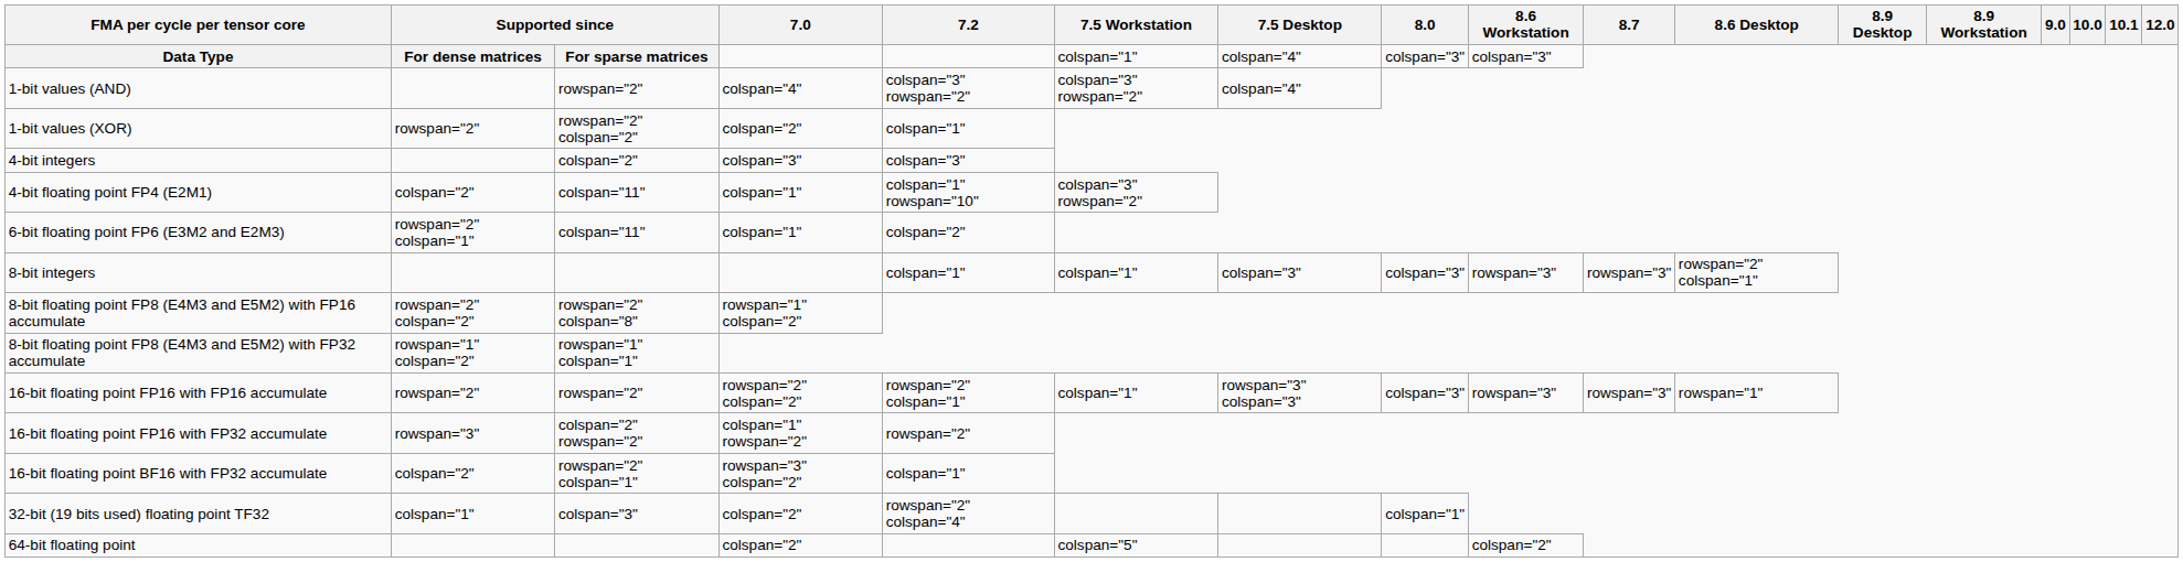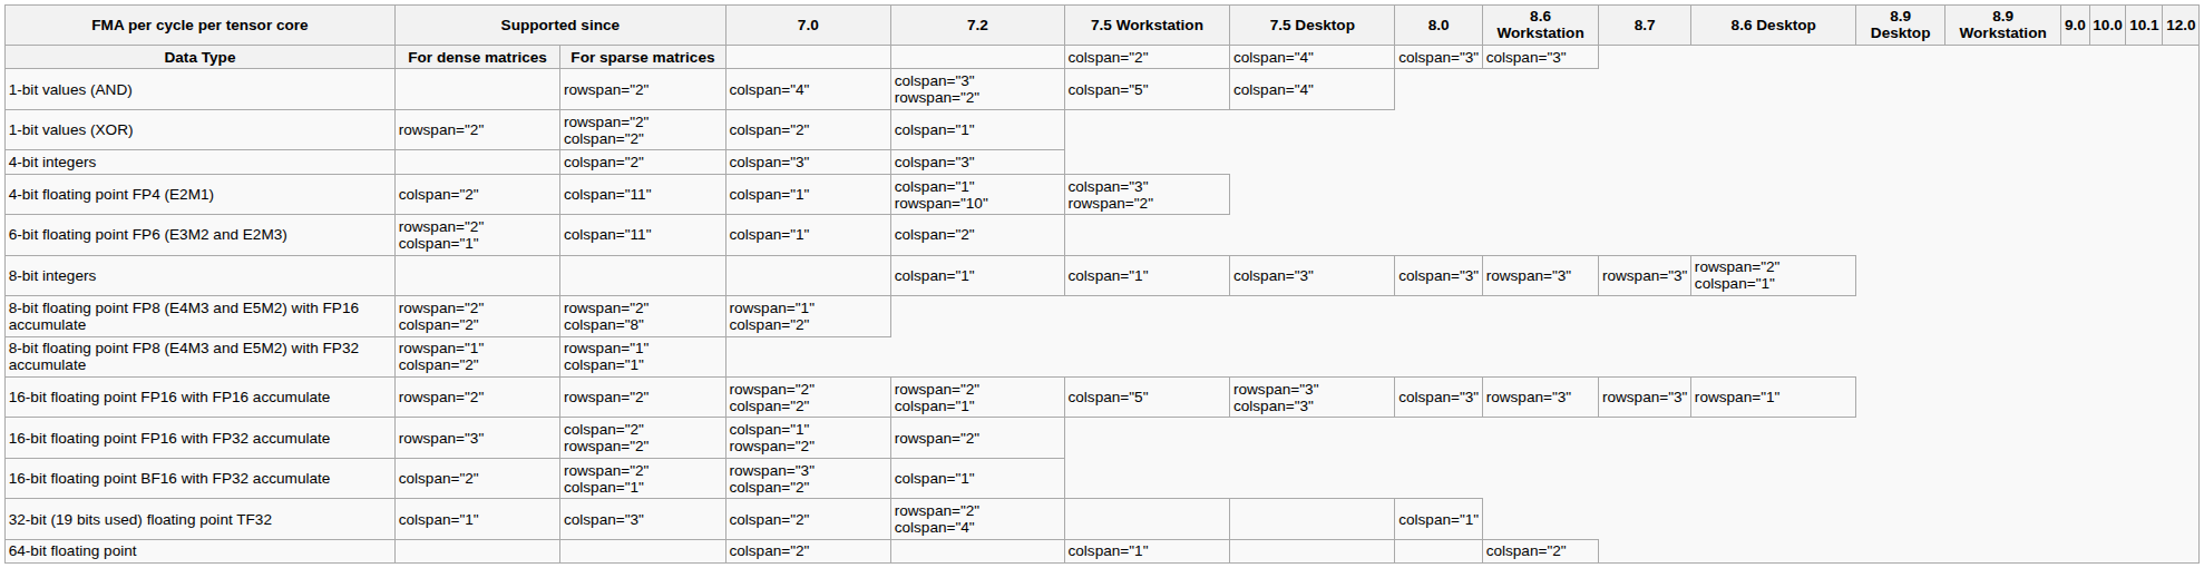Data Type | 7.5 Workstation: colspan="1" -> colspan="2"
1-bit values (AND) | 7.5 Workstation: colspan="3" rowspan="2" -> colspan="5"
16-bit floating point FP16 with FP16 accumulate | 7.5 Workstation: colspan="1" -> colspan="5"
64-bit floating point | 7.5 Workstation: colspan="5" -> colspan="1"
